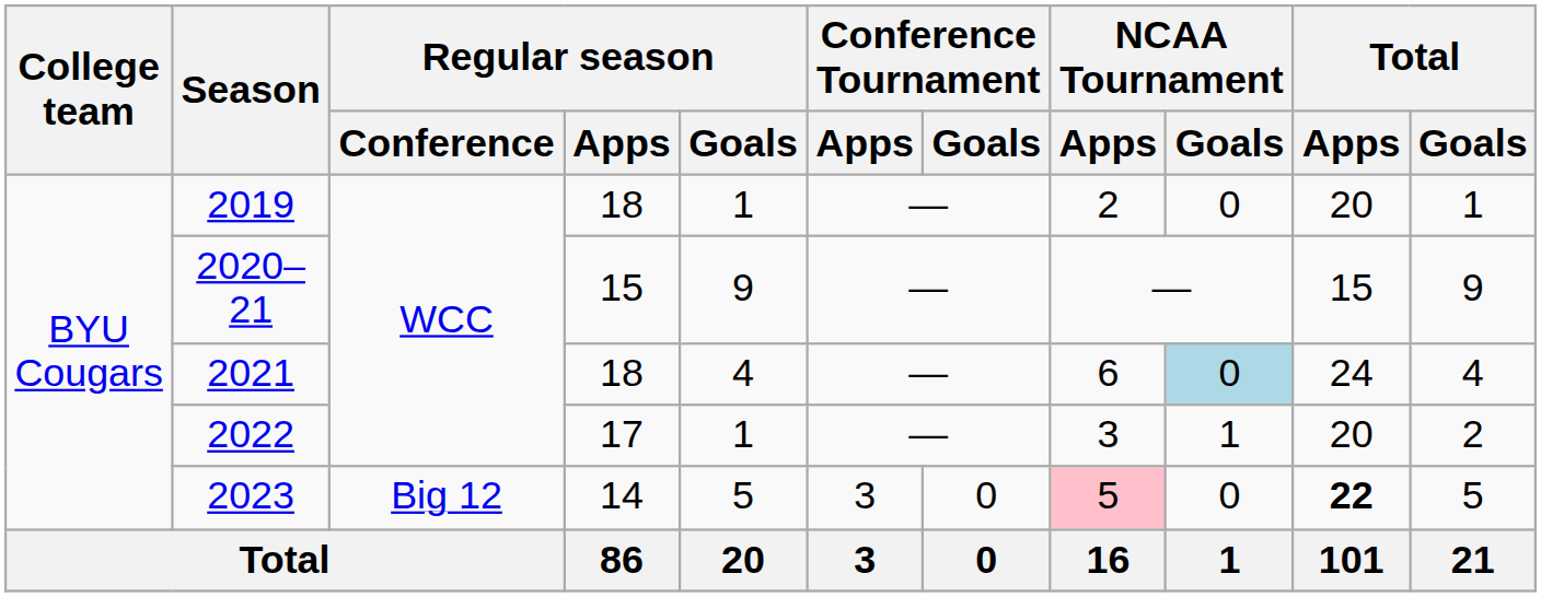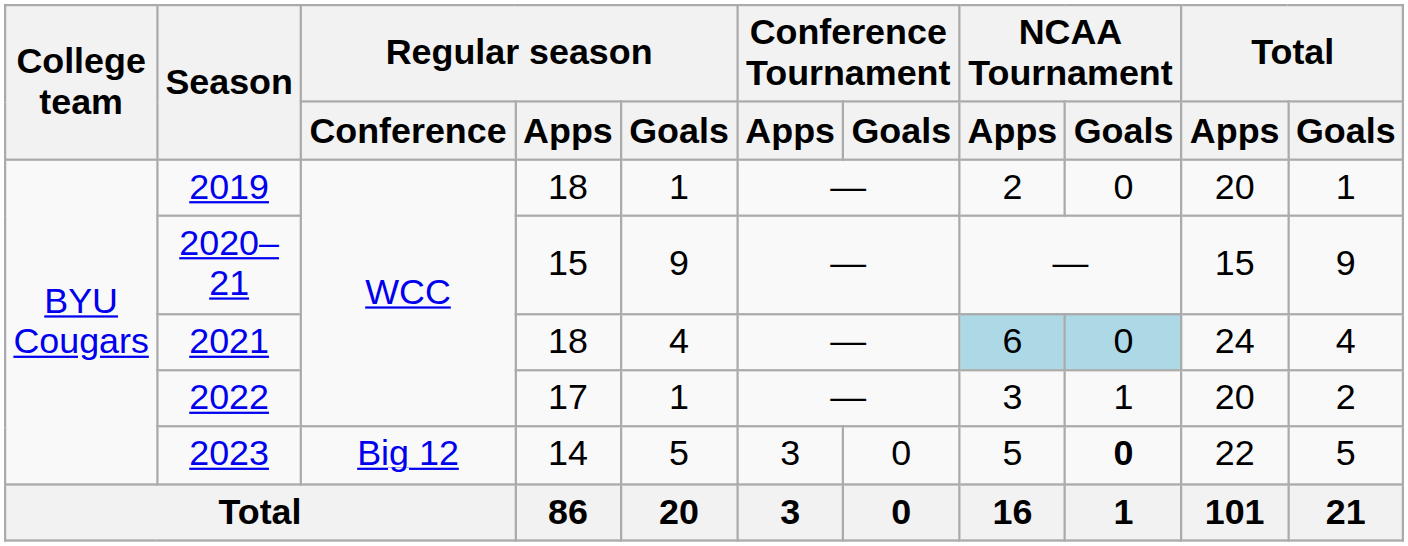2021 | NCAA Tournament / Apps: no background -> lightblue background
2023 | NCAA Tournament / Apps: pink background -> no background
2023 | NCAA Tournament / Goals: normal -> bold
2023 | Total / Apps: bold -> normal
